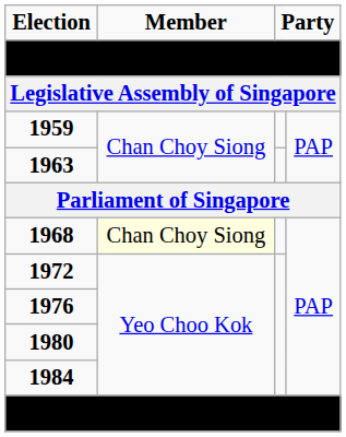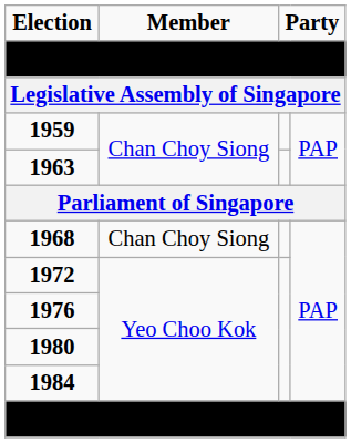1968 | Member: lightyellow background -> no background
